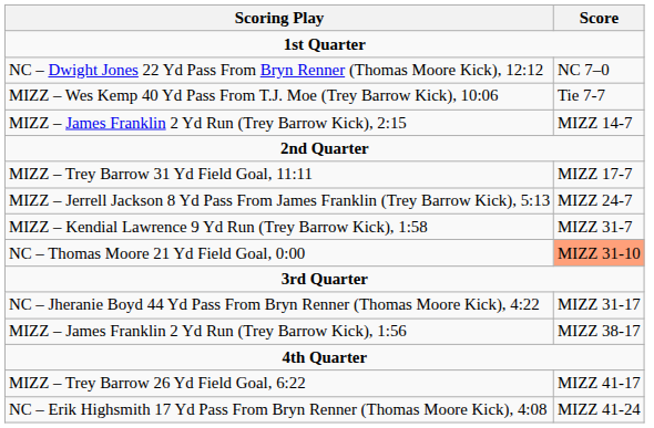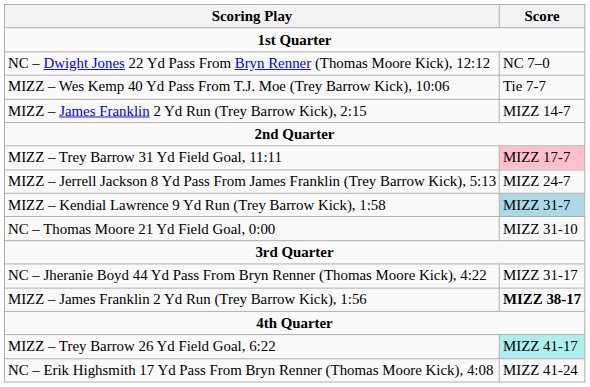MIZZ – Trey Barrow 31 Yd Field Goal, 11:11 | Score: no background -> pink background
MIZZ – Kendial Lawrence 9 Yd Run (Trey Barrow Kick), 1:58 | Score: no background -> lightblue background
NC – Thomas Moore 21 Yd Field Goal, 0:00 | Score: lightsalmon background -> no background
MIZZ – James Franklin 2 Yd Run (Trey Barrow Kick), 1:56 | Score: normal -> bold
MIZZ – Trey Barrow 26 Yd Field Goal, 6:22 | Score: no background -> paleturquoise background
